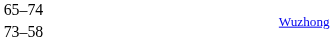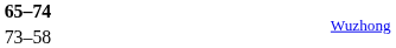65–74 | column 1: normal -> bold
